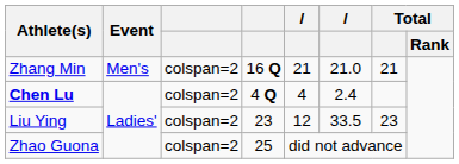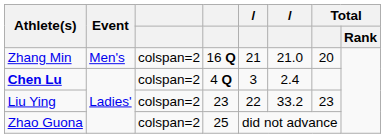Zhang Min | Total: 21 -> 20
Chen Lu | column 5: 4 -> 3
Liu Ying | column 5: 12 -> 22
Liu Ying | column 6: 33.5 -> 33.2
